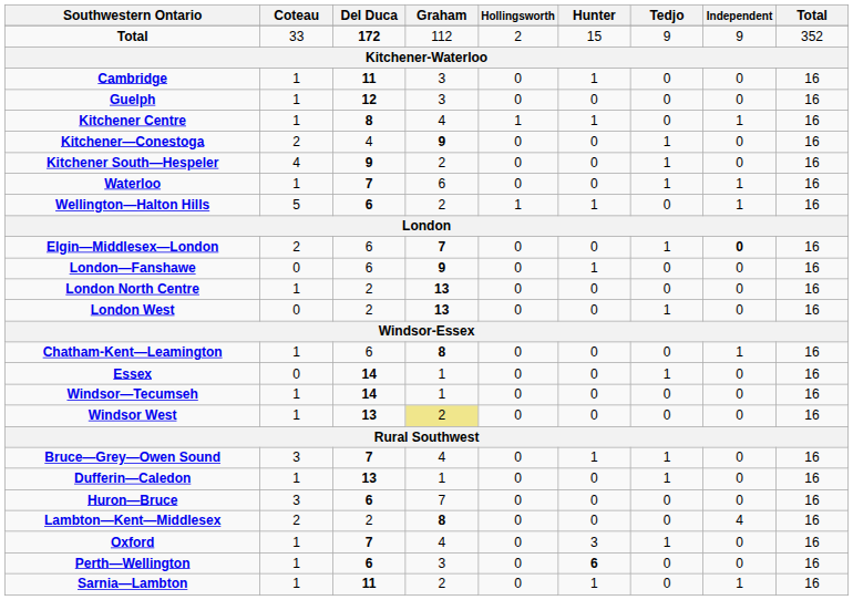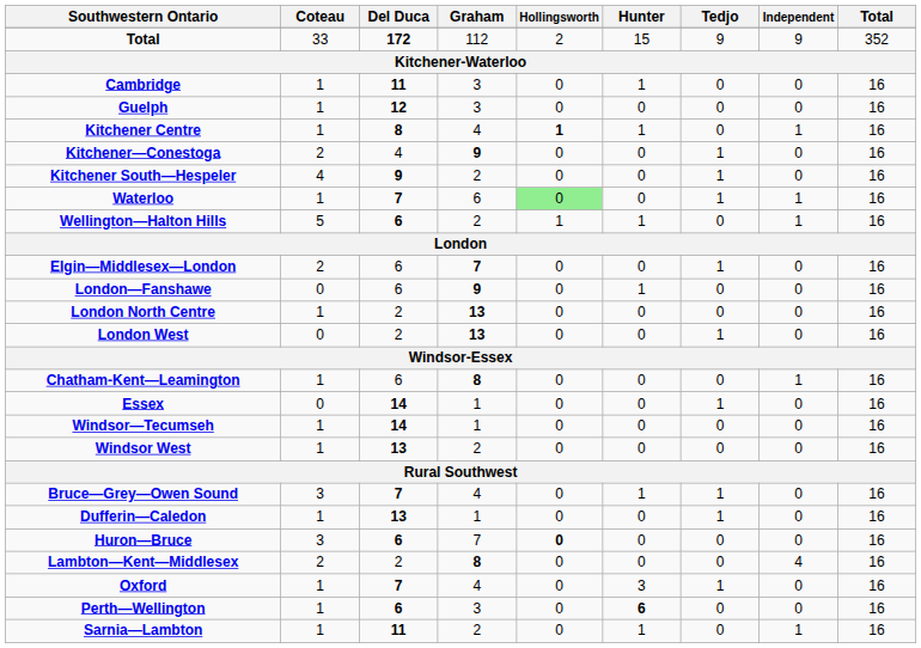Kitchener Centre | Hollingsworth: normal -> bold
Waterloo | Hollingsworth: no background -> lightgreen background
Elgin—Middlesex—London | Independent: bold -> normal
Windsor West | Graham: khaki background -> no background
Huron—Bruce | Hollingsworth: normal -> bold
